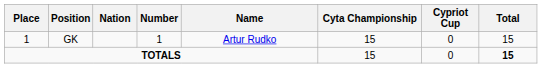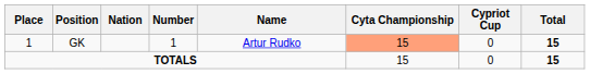row 2 | Cyta Championship: no background -> lightsalmon background
row 2 | Total: normal -> bold
